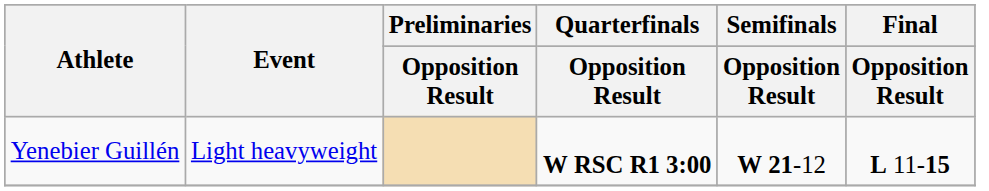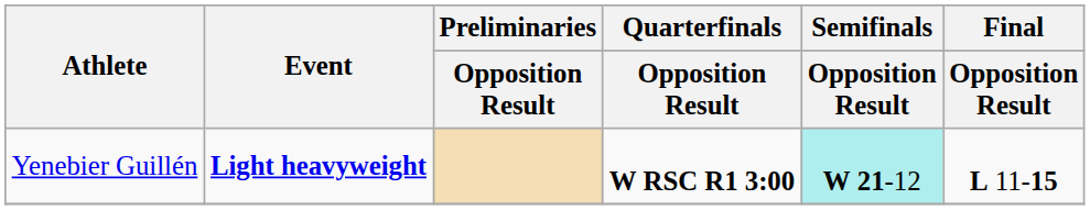Yenebier Guillén | Event: normal -> bold
Yenebier Guillén | Semifinals / Opposition Result: no background -> paleturquoise background
